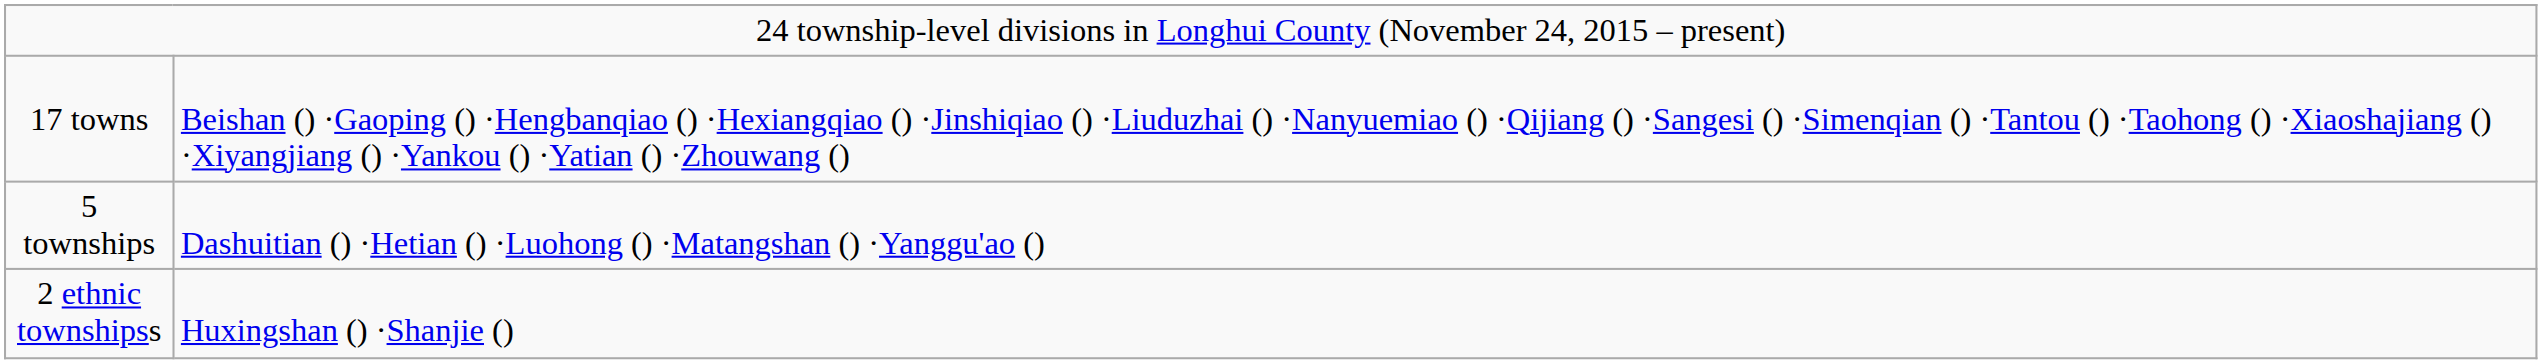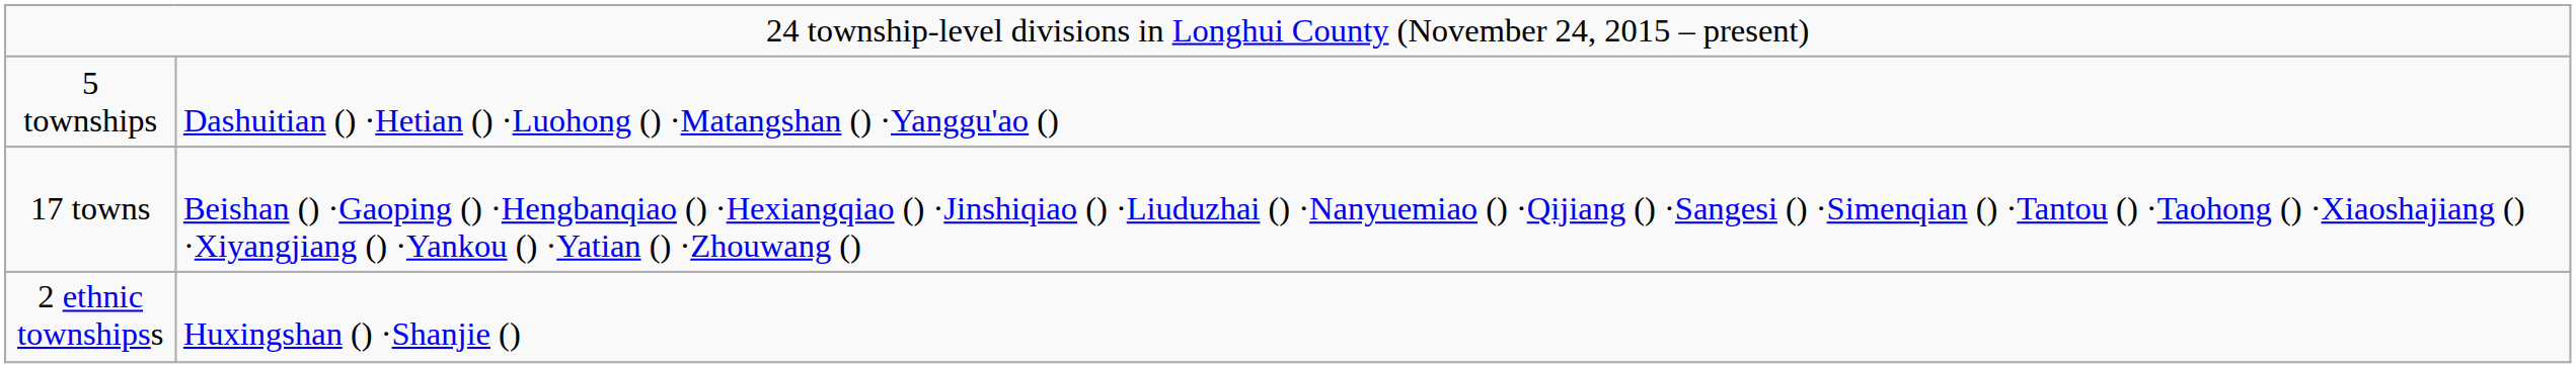rows swapped: 17 towns <-> 5 townships
